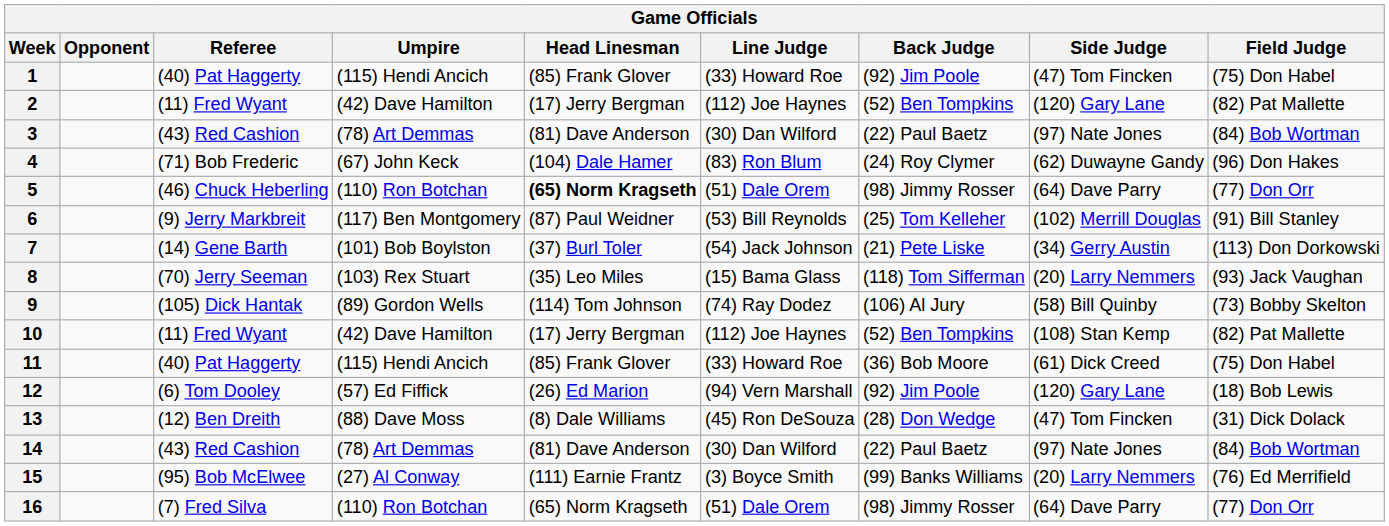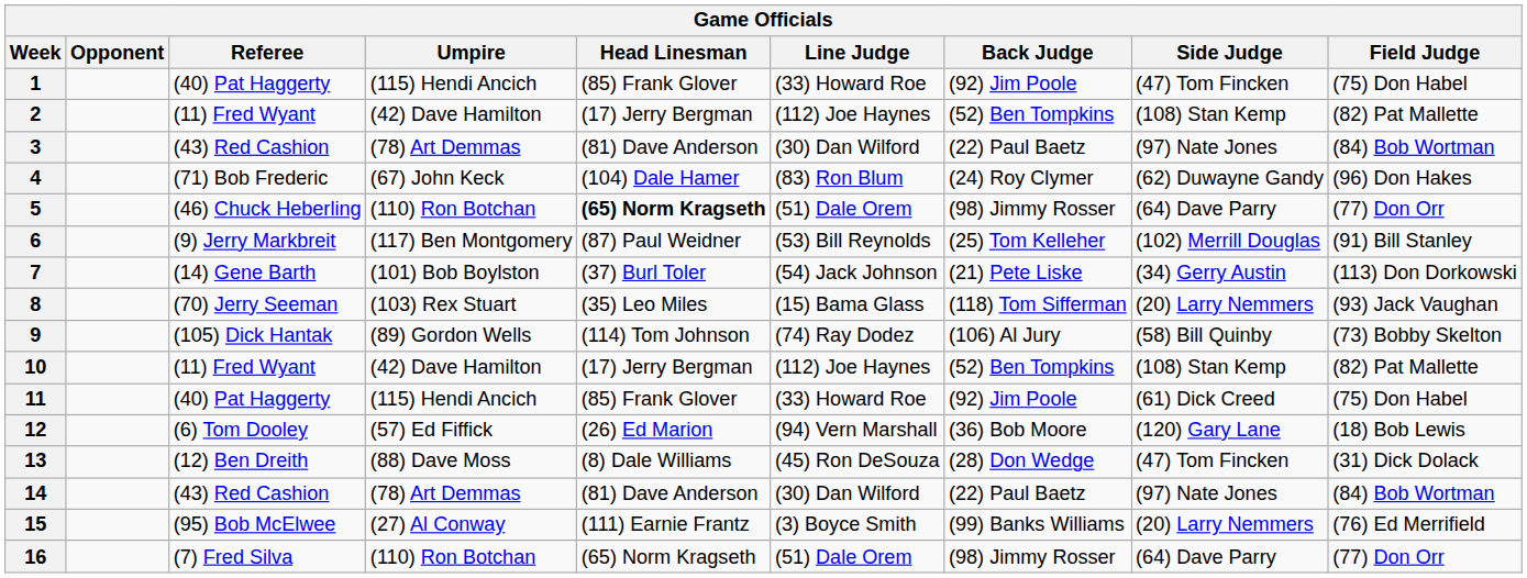2 | Side Judge: (120) Gary Lane -> (108) Stan Kemp
11 | Back Judge: (36) Bob Moore -> (92) Jim Poole
12 | Back Judge: (92) Jim Poole -> (36) Bob Moore
